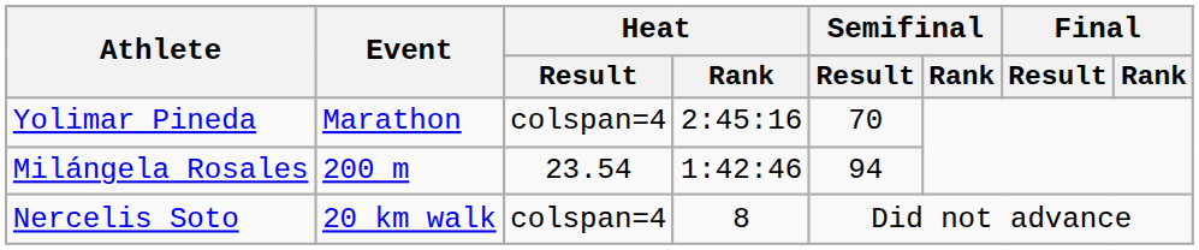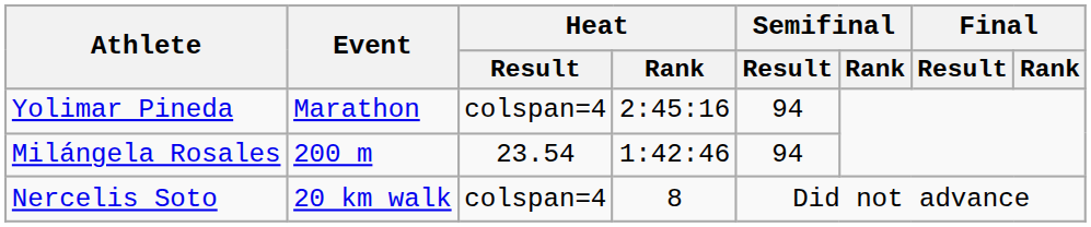Yolimar Pineda | Semifinal / Result: 70 -> 94
